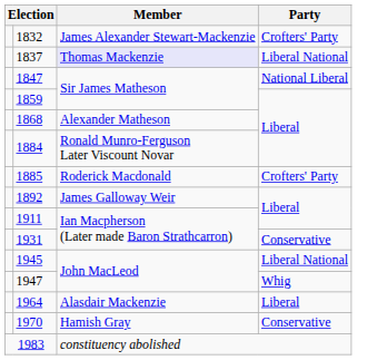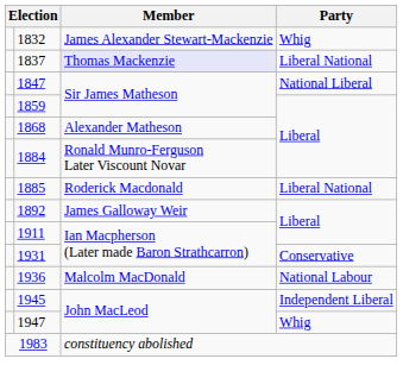1832 | Party: Crofters' Party -> Whig
1885 | Party: Crofters' Party -> Liberal National
+ row: 1936 | Malcolm MacDonald | National Labour
1945 | Party: Liberal National -> Independent Liberal
- row: 1964 | Alasdair Mackenzie | Liberal
- row: 1970 | Hamish Gray | Conservative
